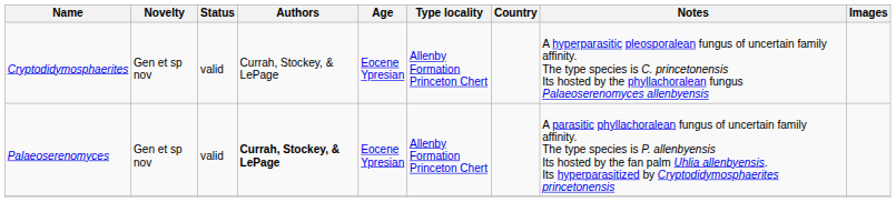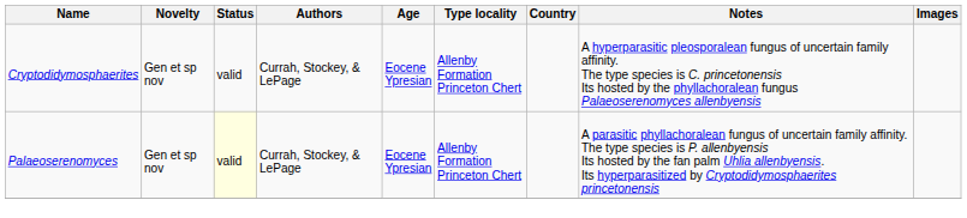Palaeoserenomyces | Status: no background -> lightyellow background
Palaeoserenomyces | Authors: bold -> normal
